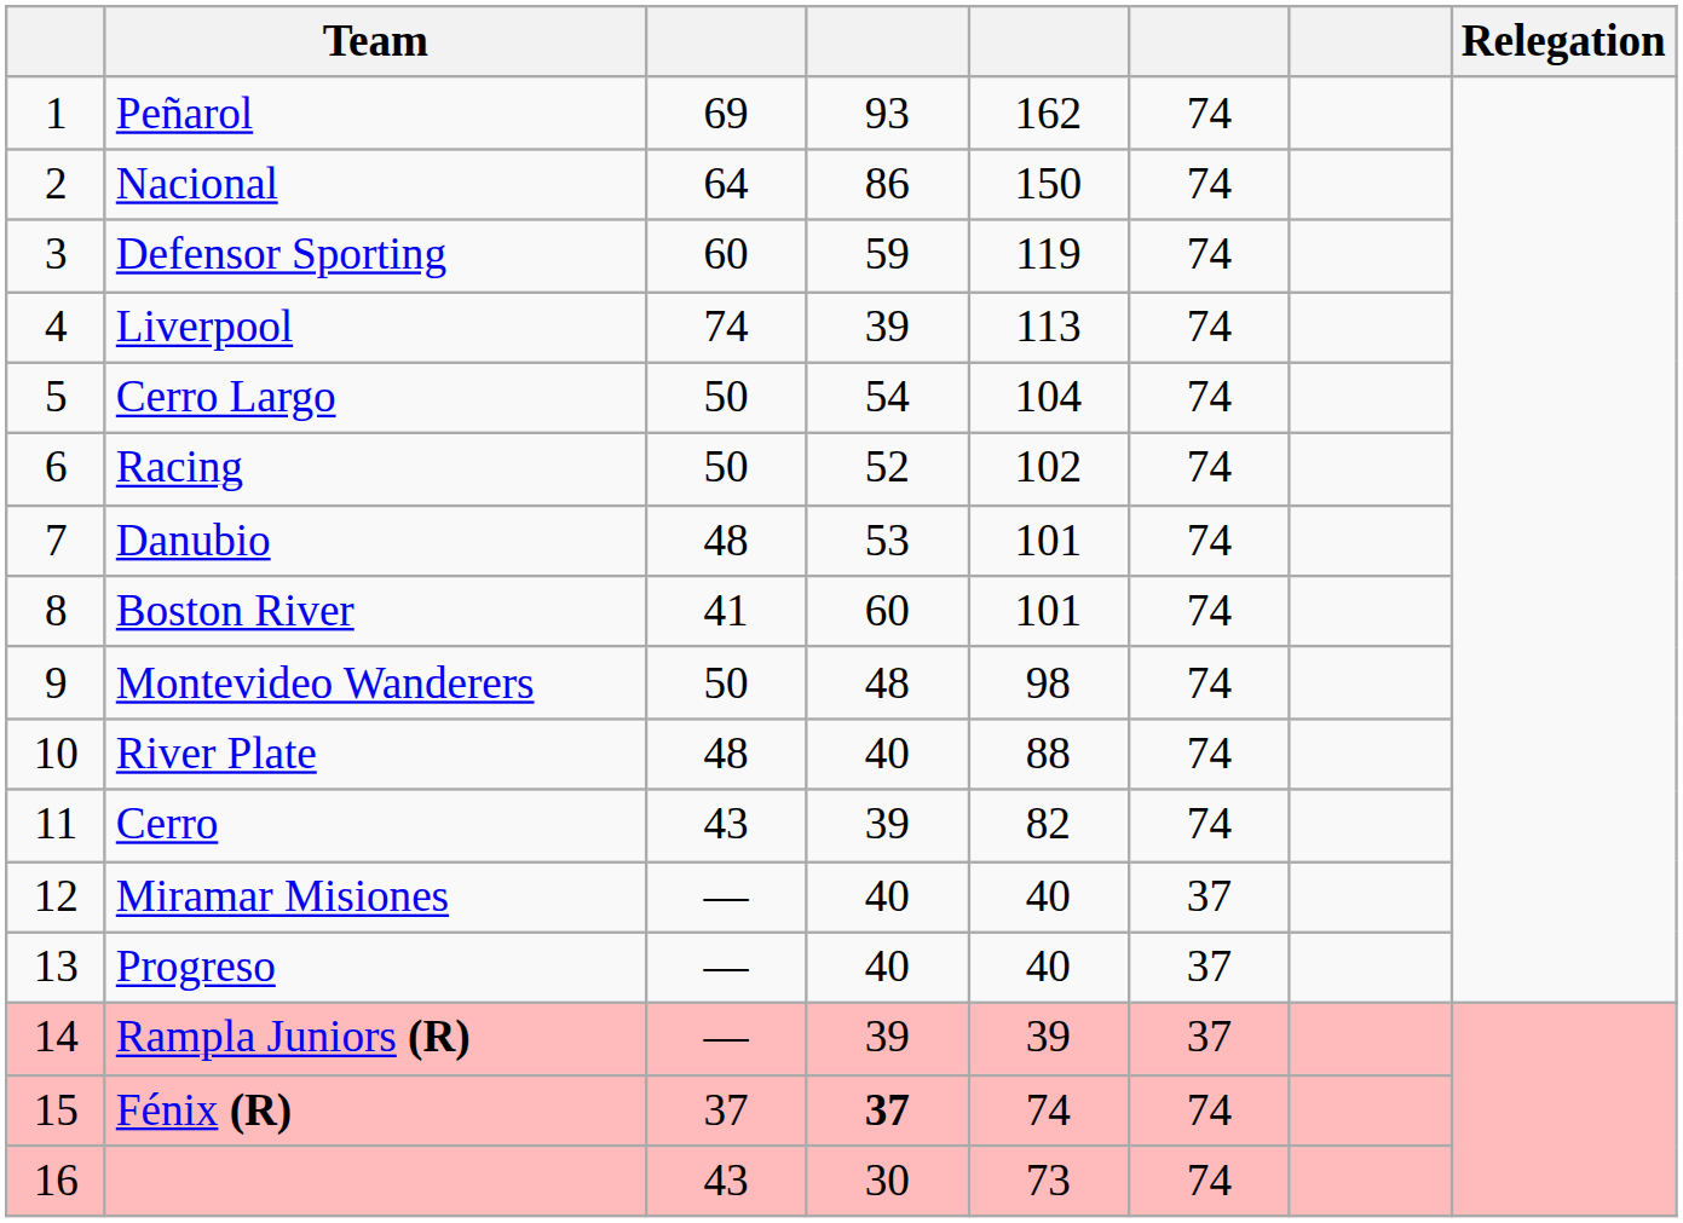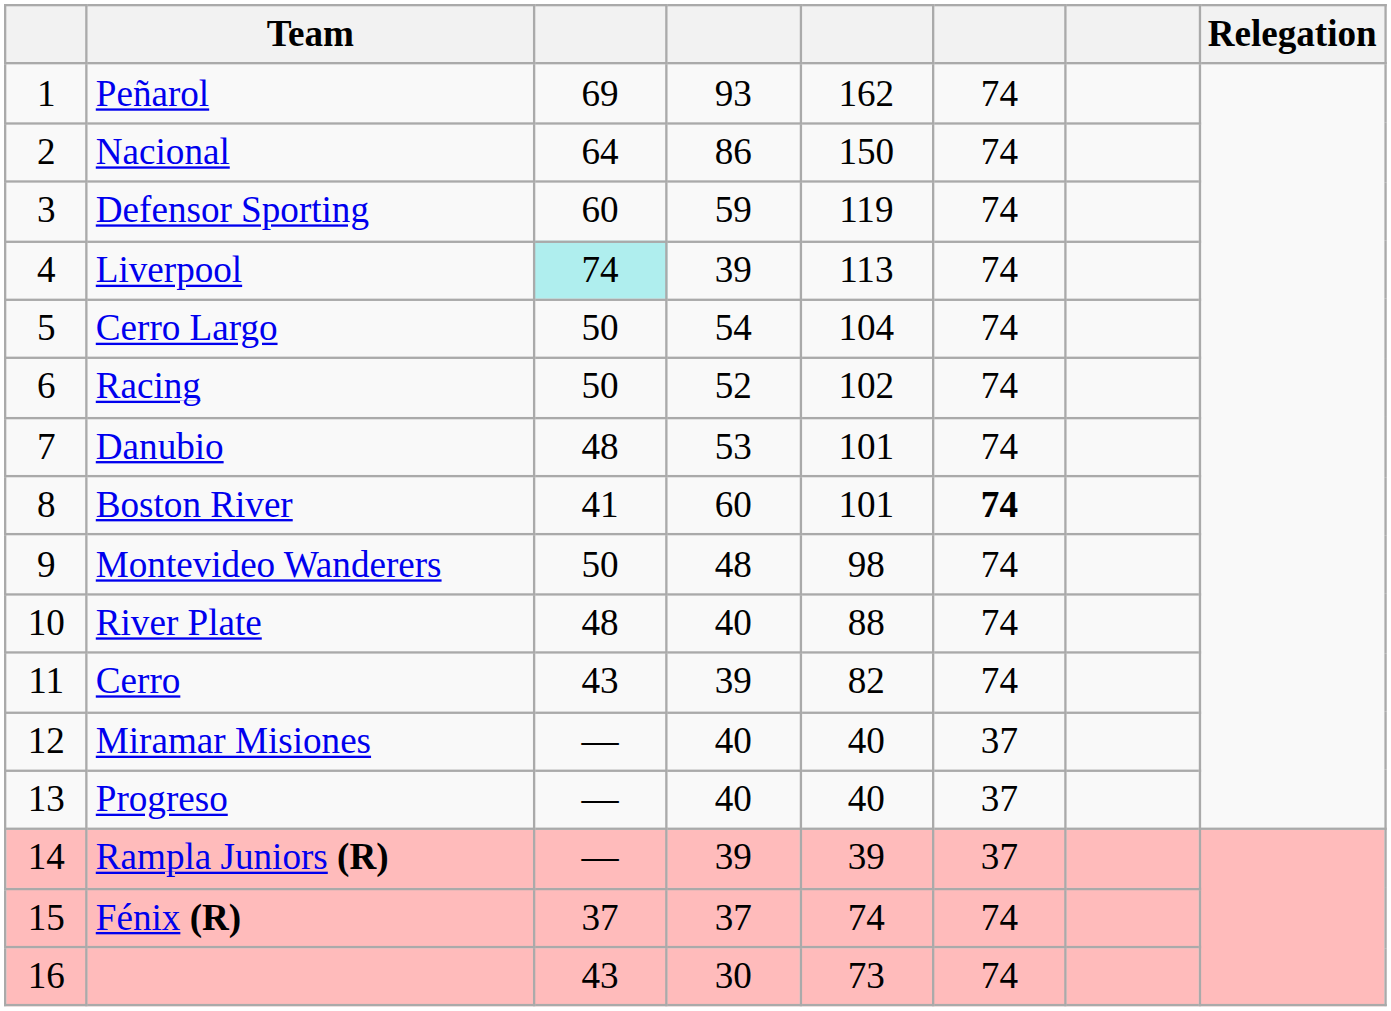Liverpool | column 3: no background -> paleturquoise background
Boston River | column 6: normal -> bold
Fénix (R) | column 4: bold -> normal
